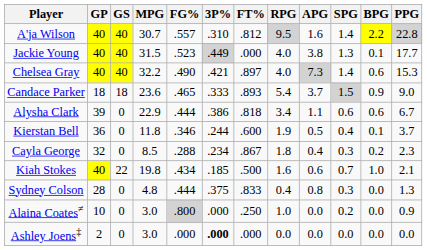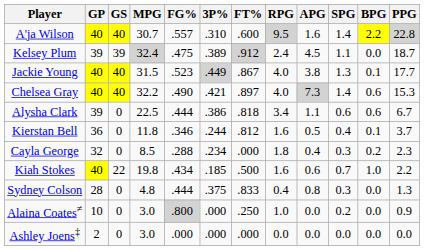A'ja Wilson | FT%: .812 -> .600
+ row: Kelsey Plum | 39 | 39 | 32.4 | .475 | .389 | .912 | 2.4 | 4.5 | 1.1 | 0.0 | 18.7
Jackie Young | FT%: .000 -> .867
- row: Candace Parker | 18 | 18 | 23.6 | .465 | .333 | .893 | 5.4 | 3.7 | 1.5 | 0.9 | 9.0
Alysha Clark | MPG: 22.9 -> 22.5
Kierstan Bell | FT%: .600 -> .812
Kierstan Bell | RPG: 1.9 -> 1.6
Cayla George | FT%: .867 -> .000
Kiah Stokes | PPG: 2.1 -> 2.2
Ashley Joens‡ | 3P%: bold -> normal
